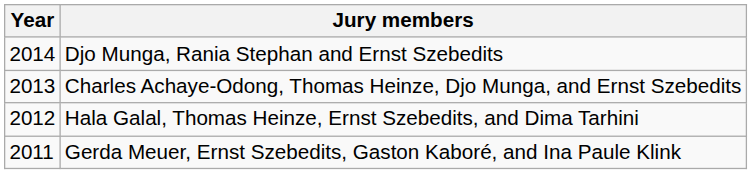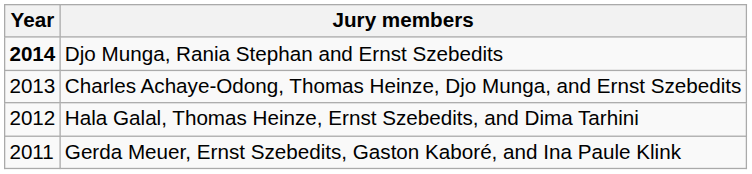Djo Munga, Rania Stephan and Ernst Szebedits | Year: normal -> bold
